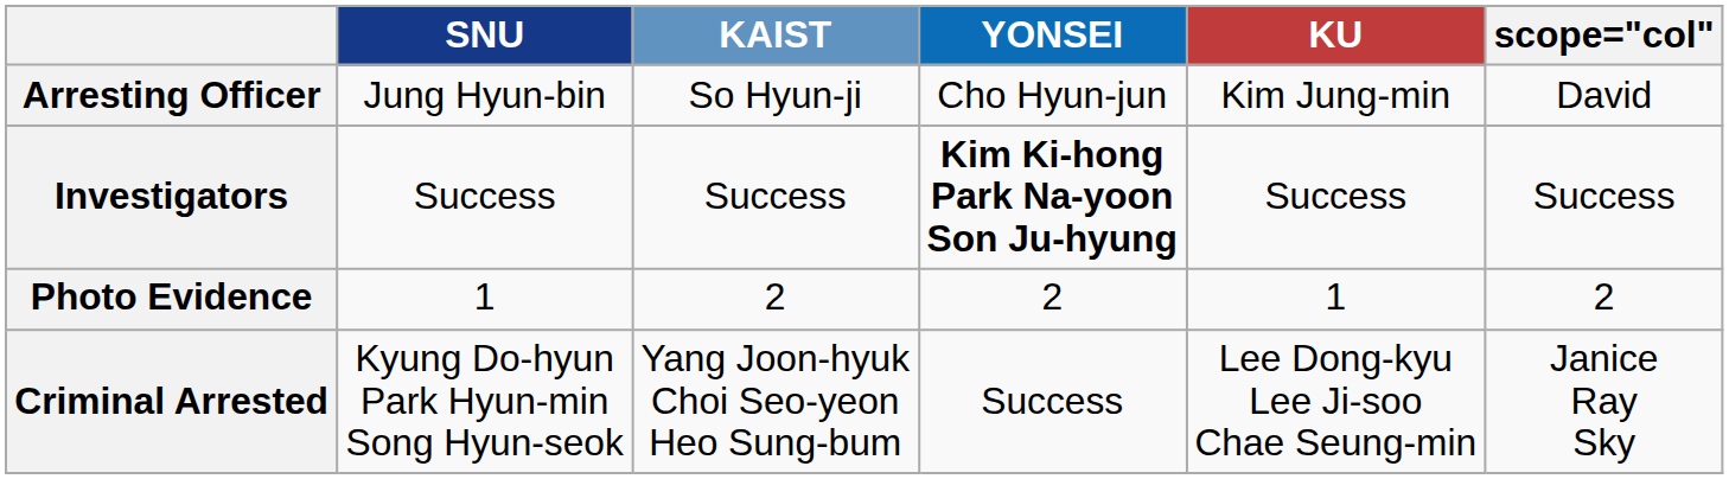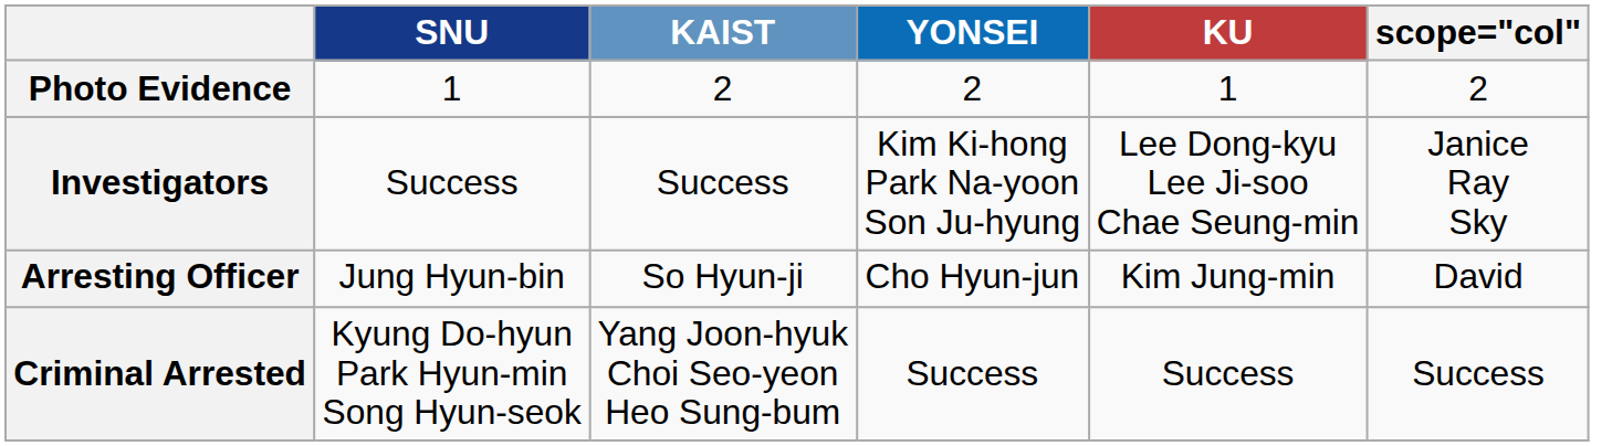rows swapped: Arresting Officer <-> Photo Evidence
Investigators | YONSEI: bold -> normal
Investigators | KU: Success -> Lee Dong-kyu Lee Ji-soo Chae Seung-min
Investigators | scope="col": Success -> Janice Ray Sky
Criminal Arrested | KU: Lee Dong-kyu Lee Ji-soo Chae Seung-min -> Success
Criminal Arrested | scope="col": Janice Ray Sky -> Success
